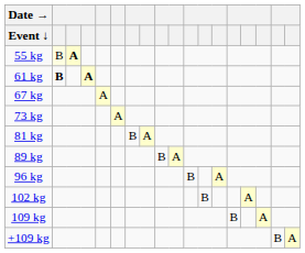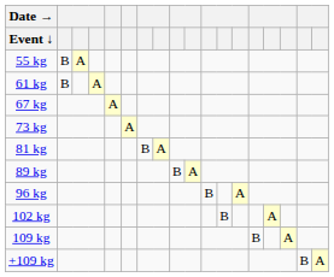55 kg | column 2: lightyellow background -> no background
55 kg | column 3: bold -> normal
61 kg | column 2: bold -> normal
61 kg | column 4: bold -> normal
